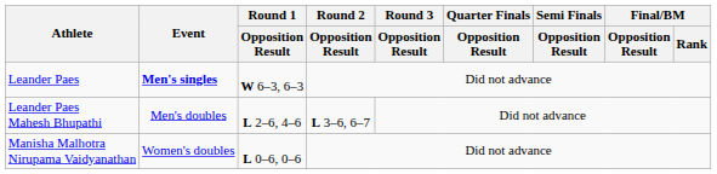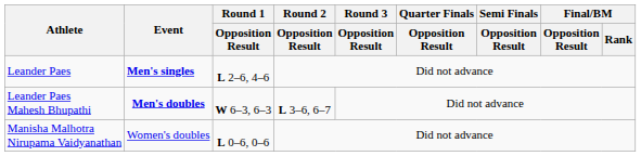Leander Paes | Round 1 / Opposition Result: W 6–3, 6–3 -> L 2–6, 4–6
Leander Paes Mahesh Bhupathi | Event: normal -> bold
Leander Paes Mahesh Bhupathi | Round 1 / Opposition Result: L 2–6, 4–6 -> W 6–3, 6–3
